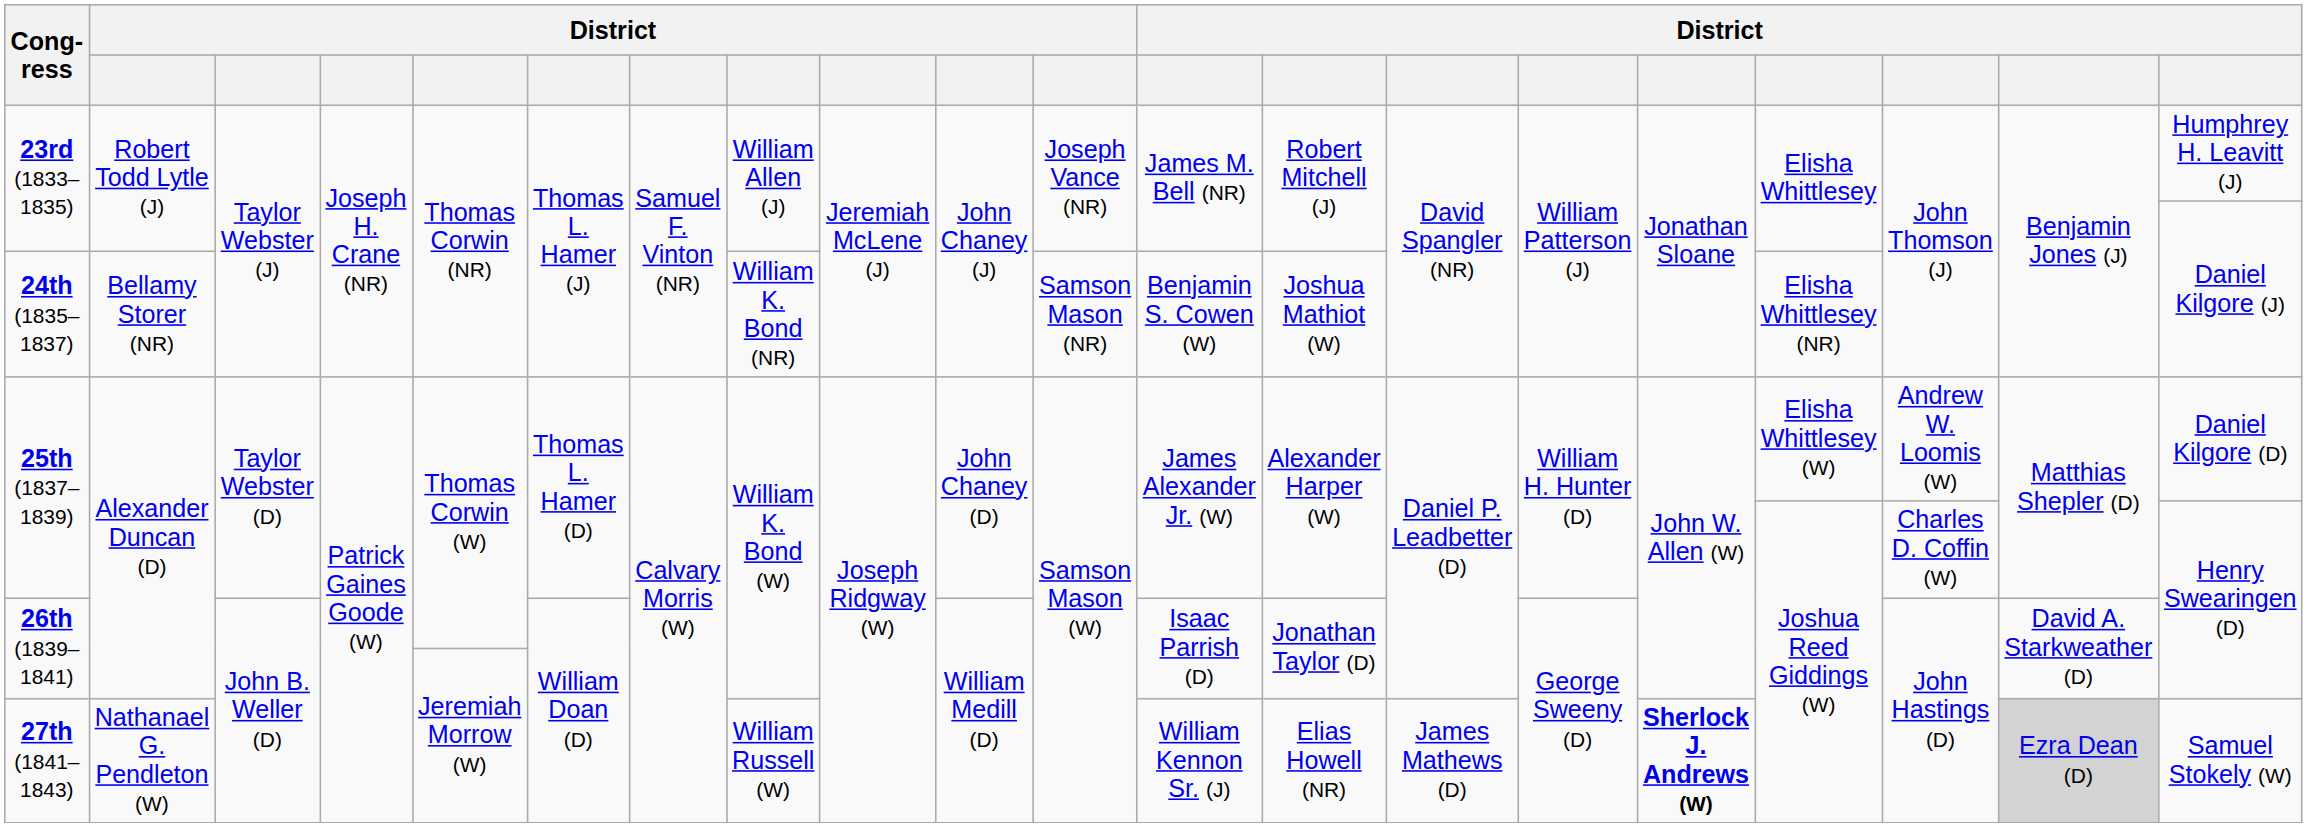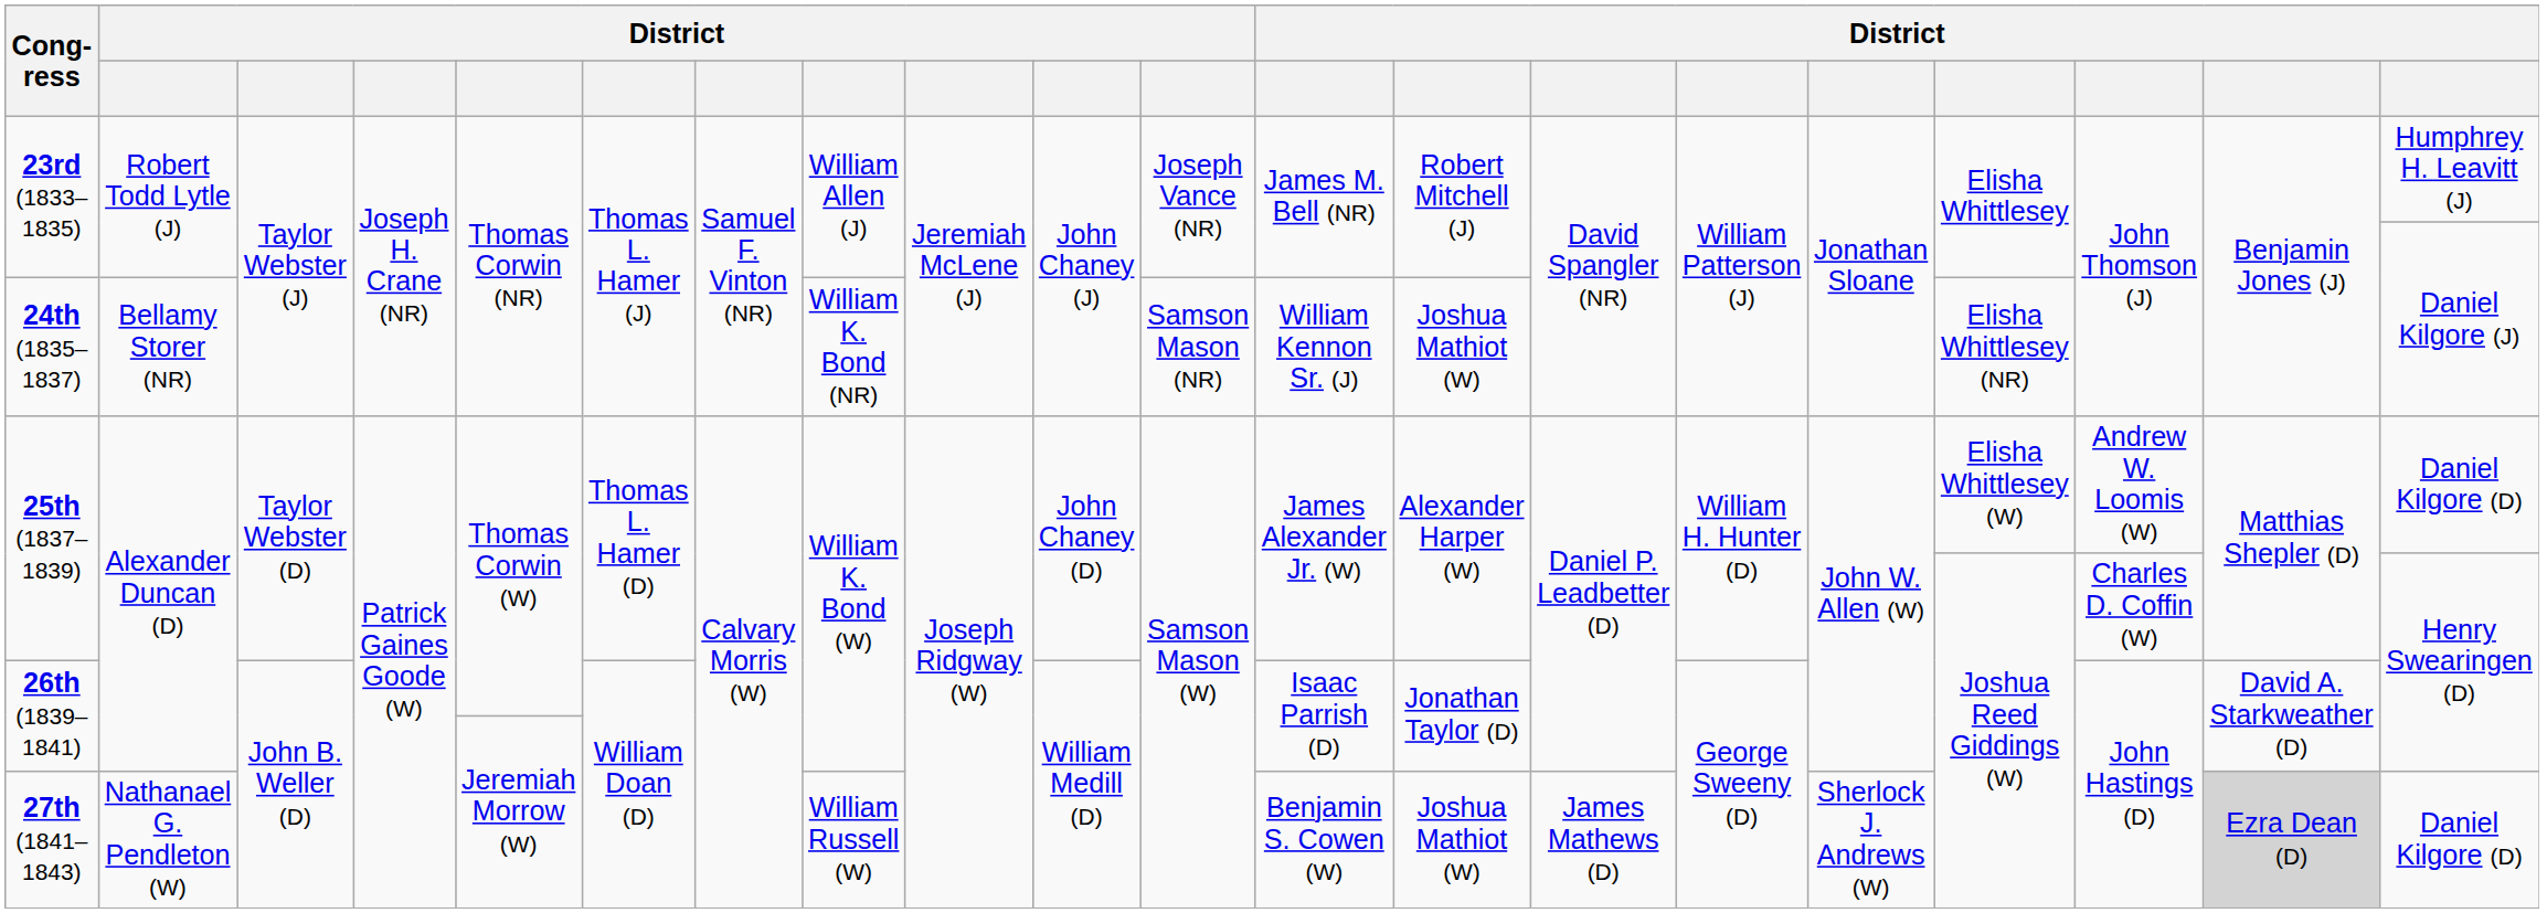24th (1835–1837) | column 12: Benjamin S. Cowen (W) -> William Kennon Sr. (J)
27th (1841–1843) | column 12: William Kennon Sr. (J) -> Benjamin S. Cowen (W)
27th (1841–1843) | column 13: Elias Howell (NR) -> Joshua Mathiot (W)
27th (1841–1843) | column 16: bold -> normal
27th (1841–1843) | column 20: Samuel Stokely (W) -> Daniel Kilgore (D)
